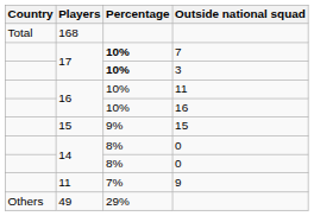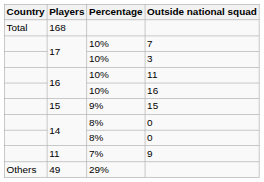7 | Percentage: bold -> normal
3 | Percentage: bold -> normal
